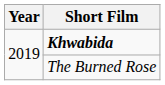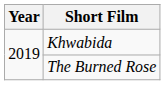Khwabida | Short Film: bold -> normal
